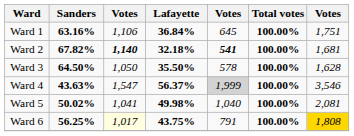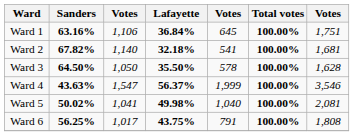Ward 2 | column 3: bold -> normal
Ward 2 | column 5: bold -> normal
Ward 4 | column 5: lightgrey background -> no background
Ward 6 | column 3: lightyellow background -> no background
Ward 6 | column 7: gold background -> no background
